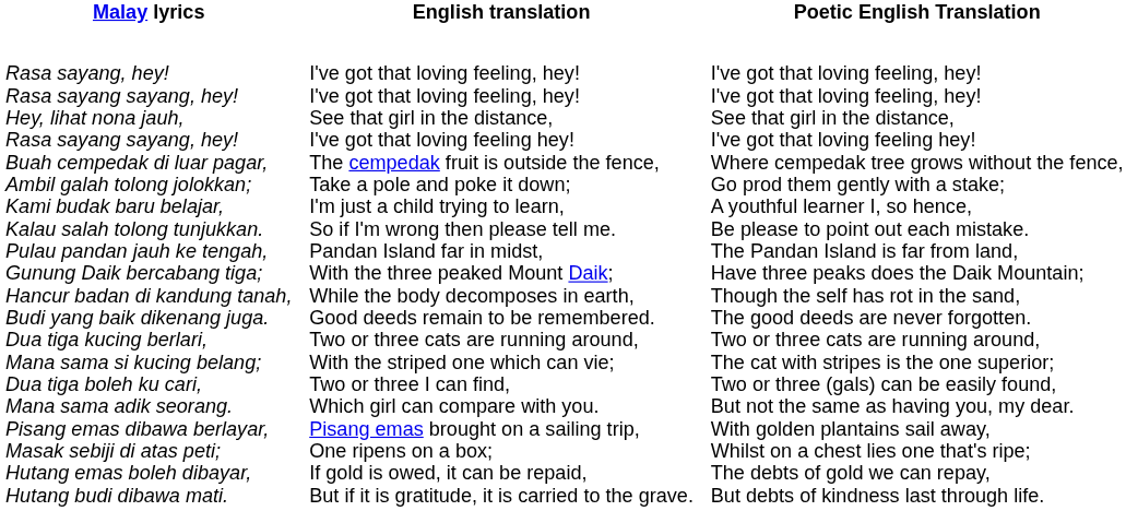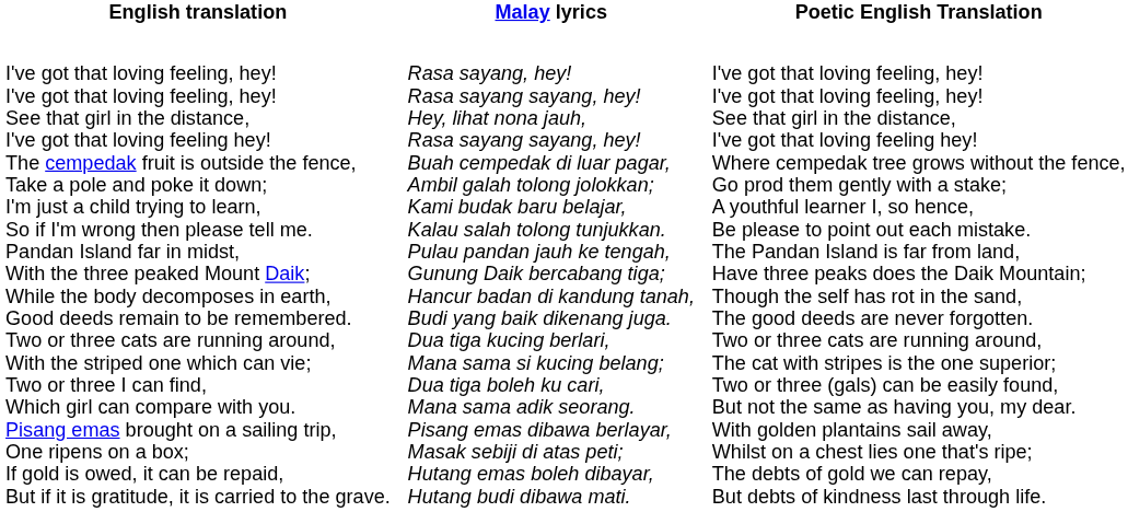columns swapped: Malay lyrics <-> English translation
